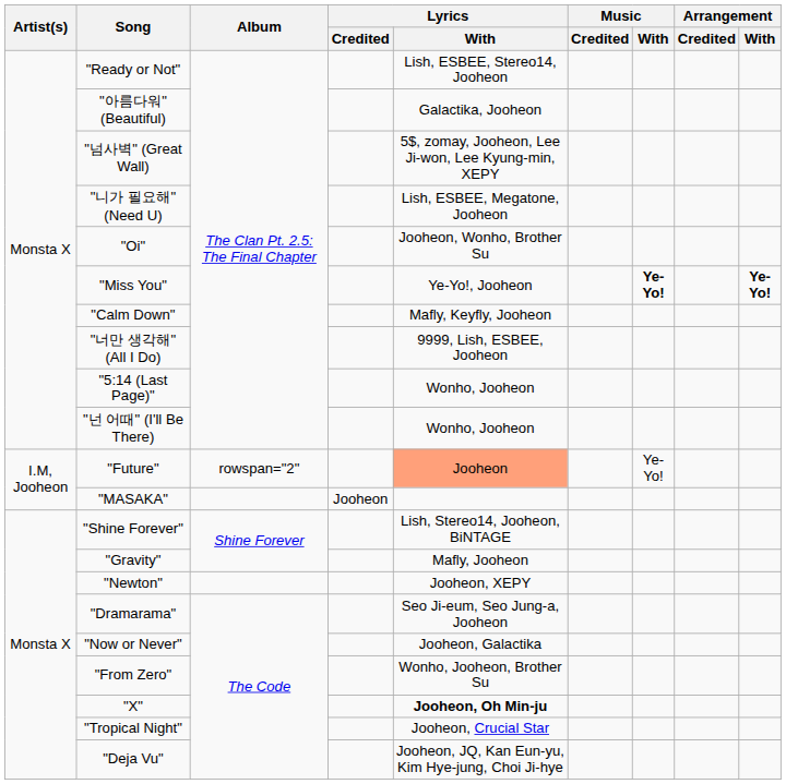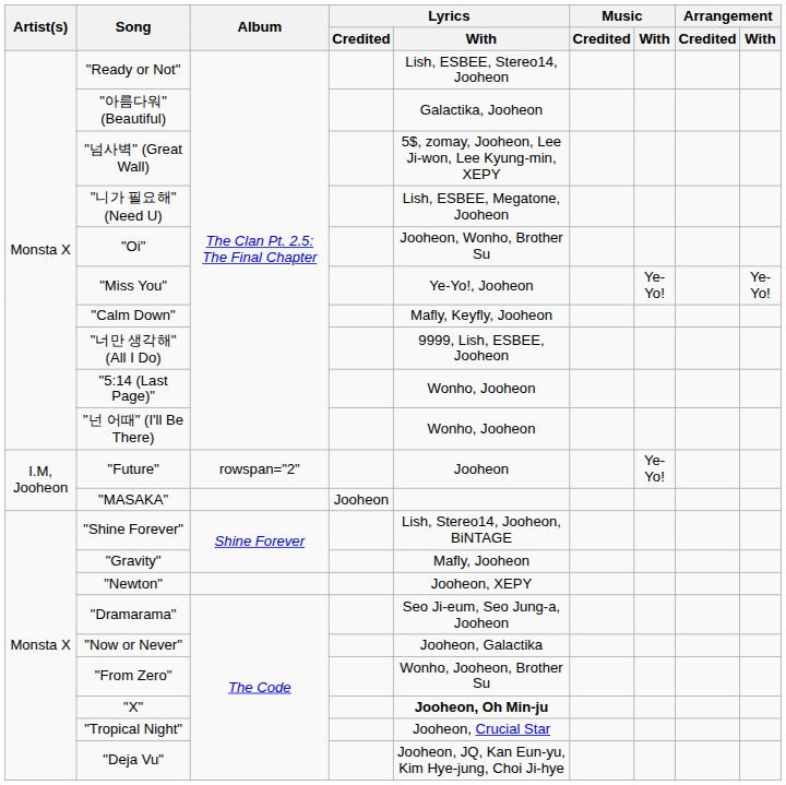"Miss You" | Music / With: bold -> normal
"Miss You" | Arrangement / With: bold -> normal
"Future" | Lyrics / With: lightsalmon background -> no background
